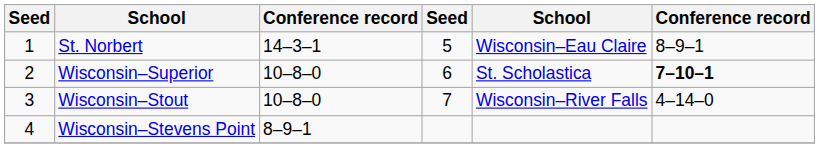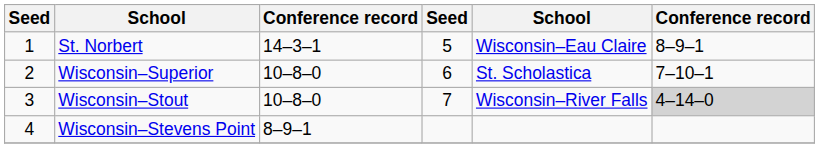Wisconsin–Superior | column 6: bold -> normal
Wisconsin–Stout | column 6: no background -> lightgrey background
